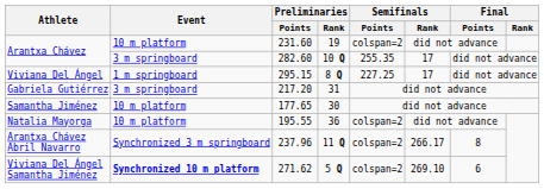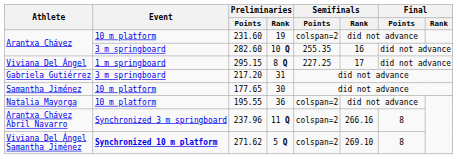282.60 | Semifinals / Rank: 17 -> 16
237.96 | Semifinals / Rank: 266.17 -> 266.16
271.62 | Final / Points: 6 -> 8
